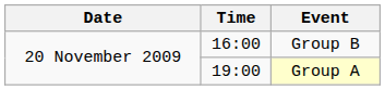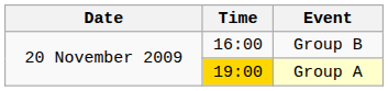Group A | Time: no background -> gold background
